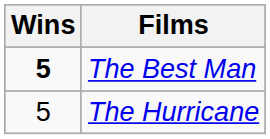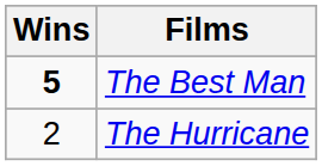The Hurricane | Wins: 5 -> 2
